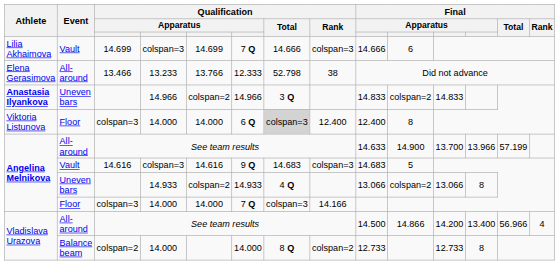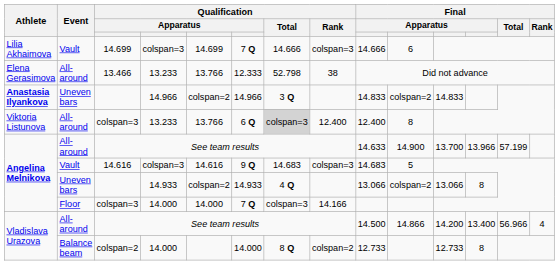Viktoria Listunova / colspan=3 | Event: Floor -> All-around
Viktoria Listunova / colspan=3 | column 4: 14.000 -> 13.233
Viktoria Listunova / colspan=3 | column 5: 14.000 -> 13.766
